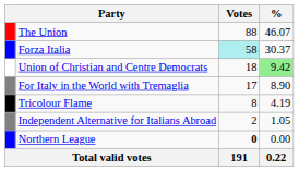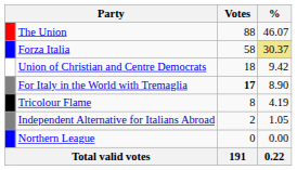Forza Italia | Votes: paleturquoise background -> no background
Forza Italia | %: no background -> khaki background
Union of Christian and Centre Democrats | %: lightgreen background -> no background
For Italy in the World with Tremaglia | Votes: normal -> bold
Northern League | Votes: bold -> normal
